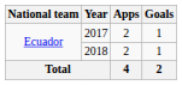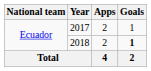2018 | Goals: normal -> bold
